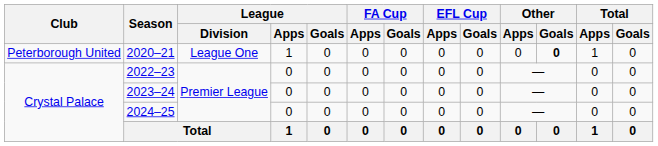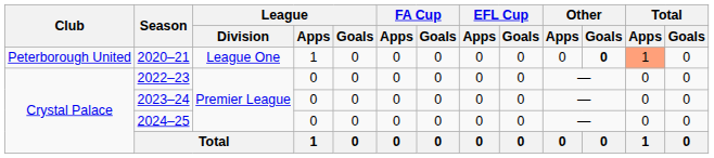2020–21 | Total / Apps: no background -> lightsalmon background
